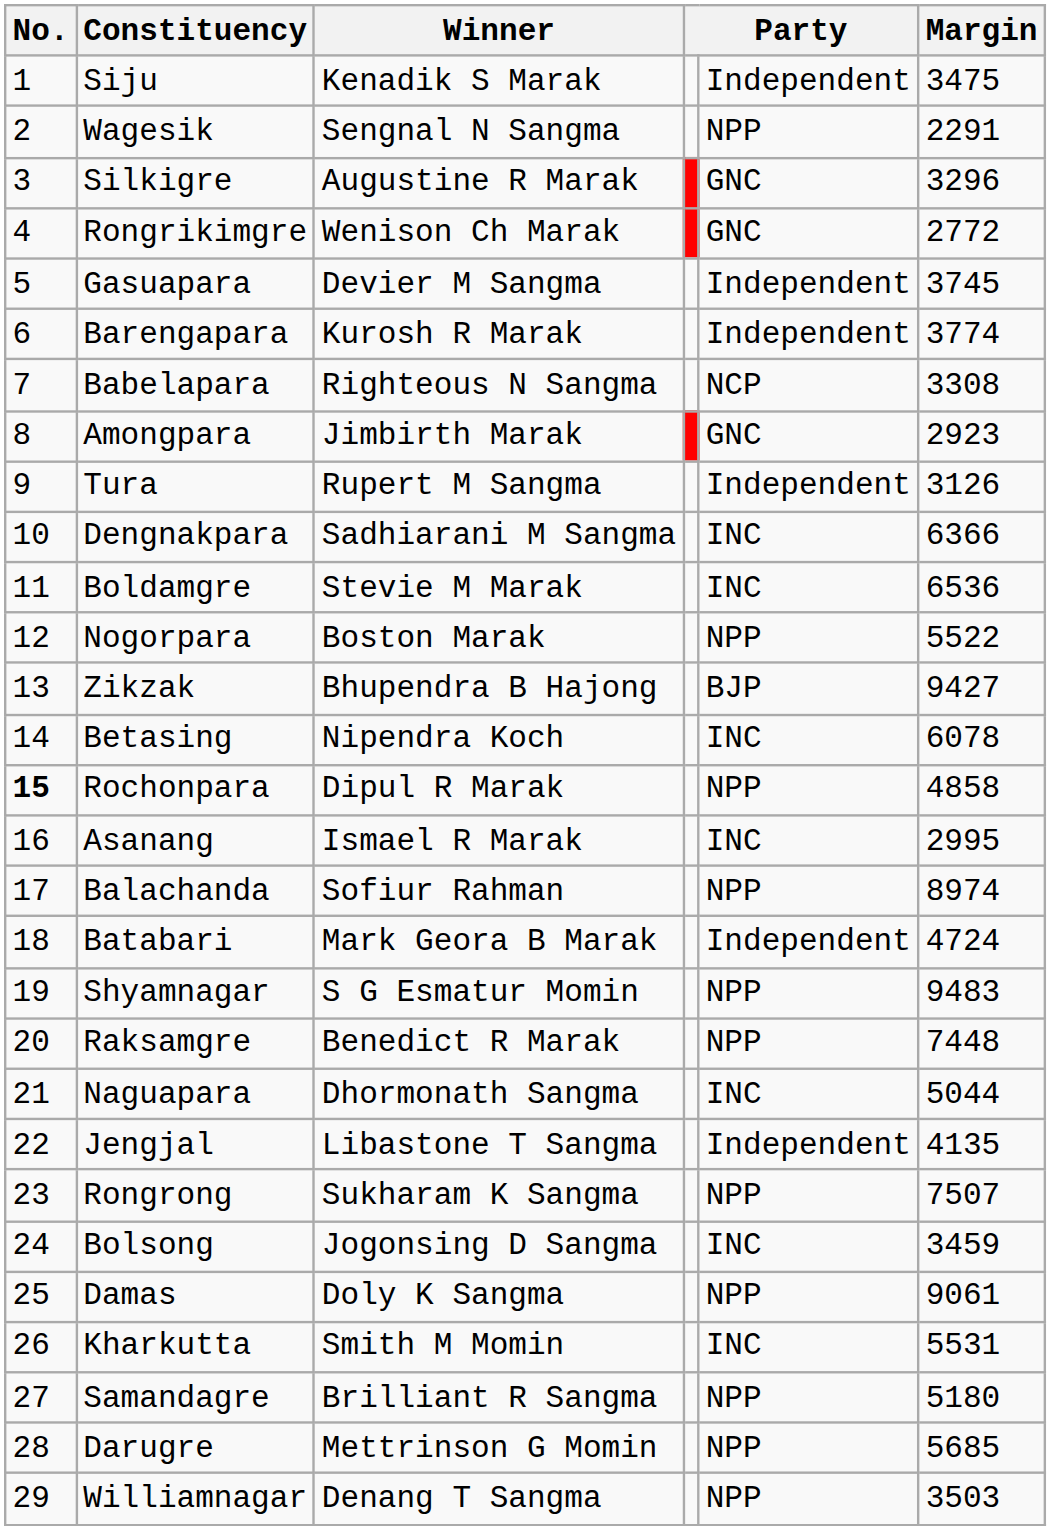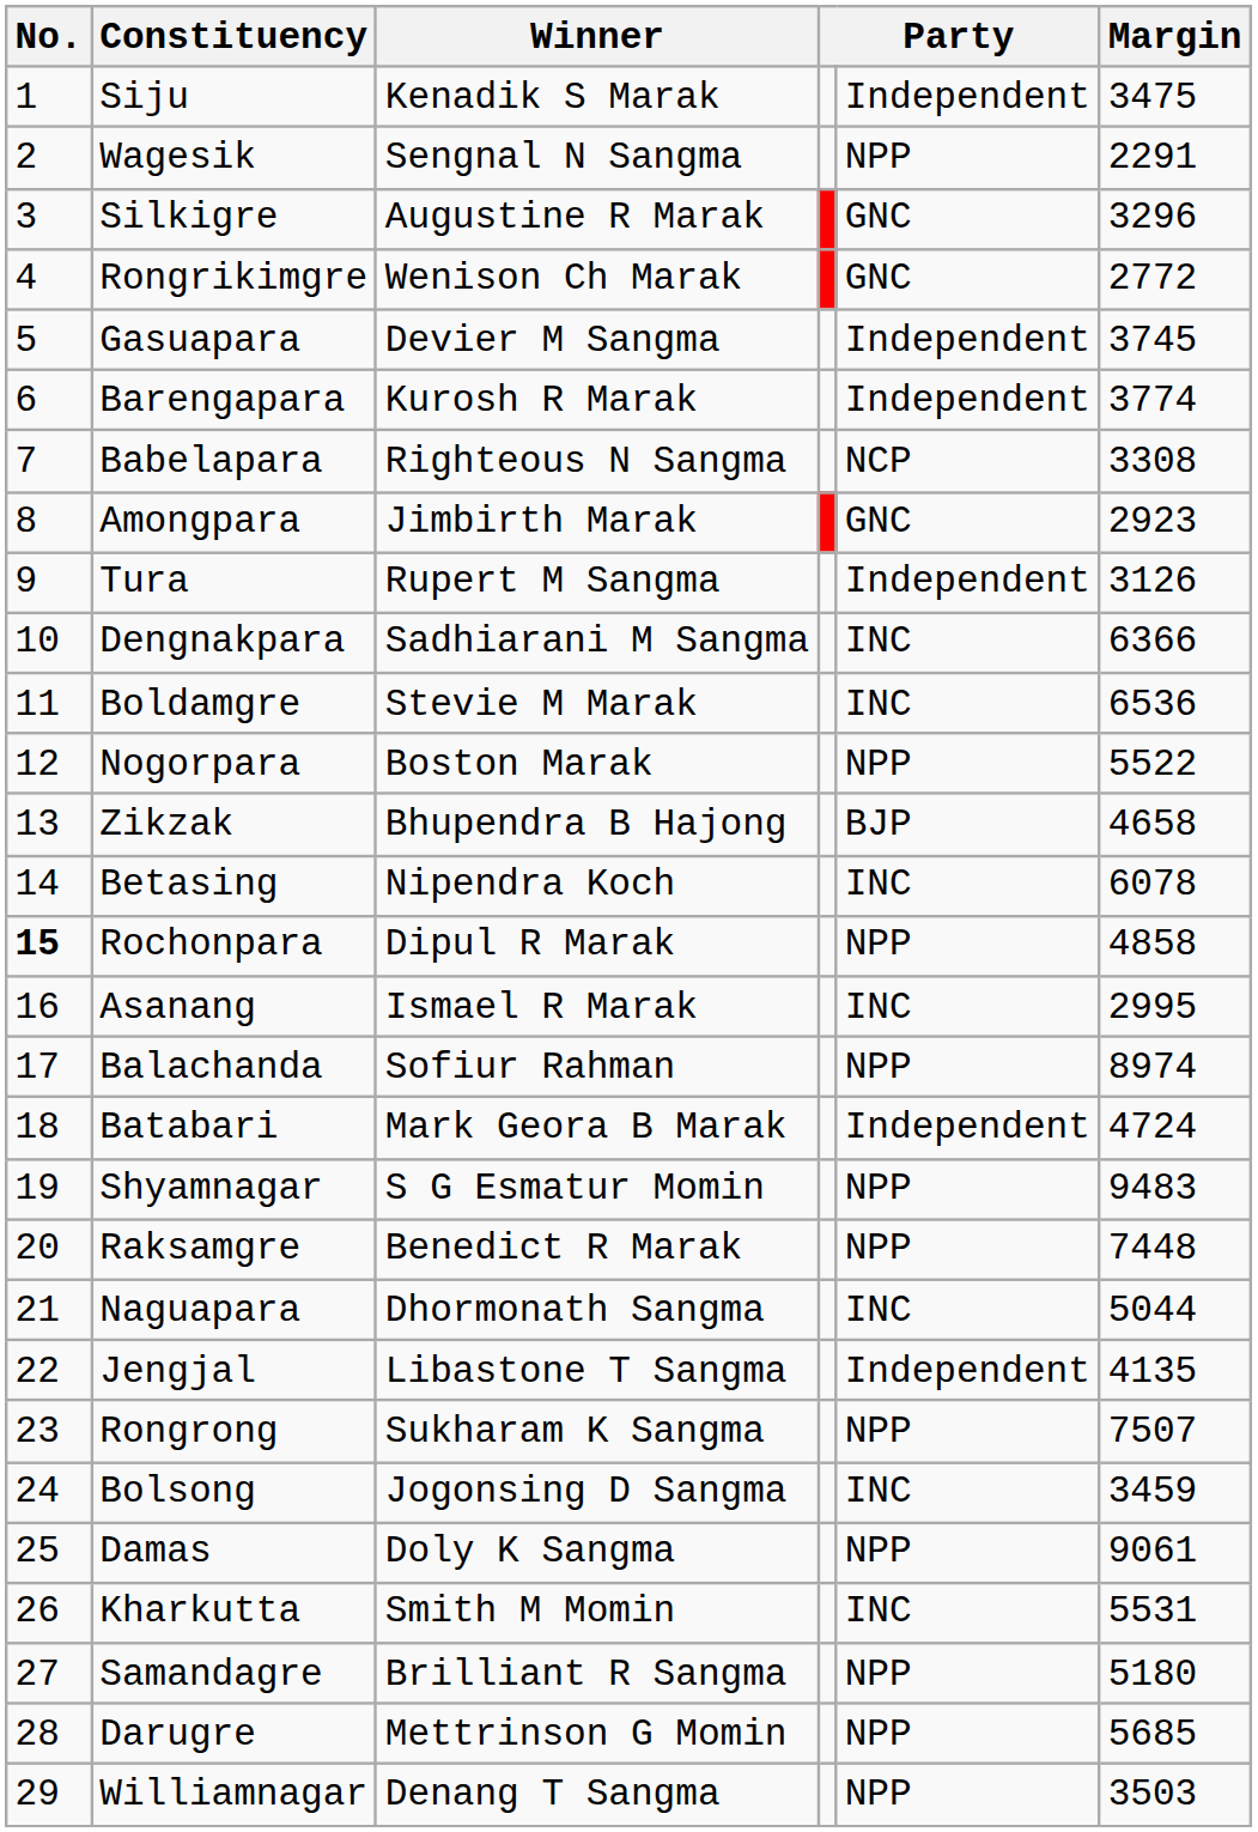Zikzak | Margin: 9427 -> 4658
